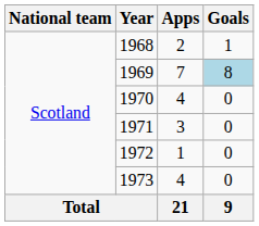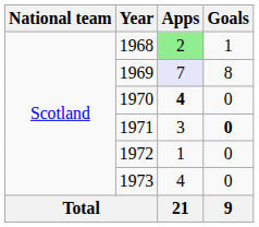1968 | Apps: no background -> lightgreen background
1969 | Apps: no background -> lavender background
1969 | Goals: lightblue background -> no background
1970 | Apps: normal -> bold
1971 | Goals: normal -> bold
